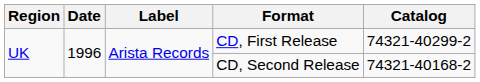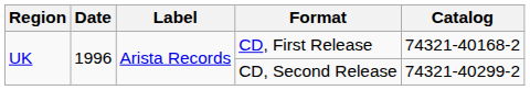CD, First Release | Catalog: 74321-40299-2 -> 74321-40168-2
CD, Second Release | Catalog: 74321-40168-2 -> 74321-40299-2
